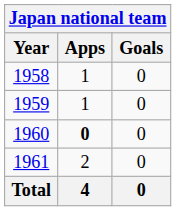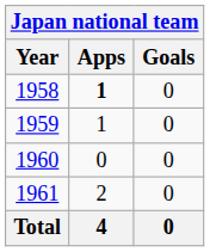1958 | Apps: normal -> bold
1960 | Apps: bold -> normal
